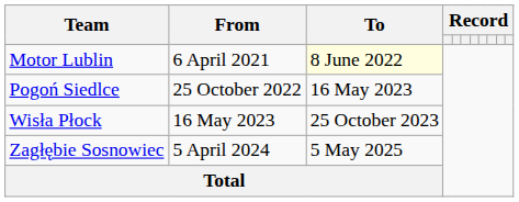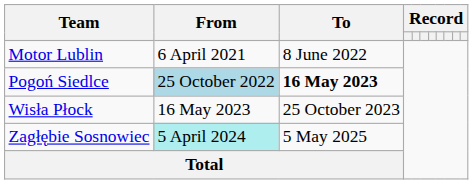Motor Lublin | To: lightyellow background -> no background
Pogoń Siedlce | From: no background -> lightblue background
Pogoń Siedlce | To: normal -> bold
Zagłębie Sosnowiec | From: no background -> paleturquoise background
